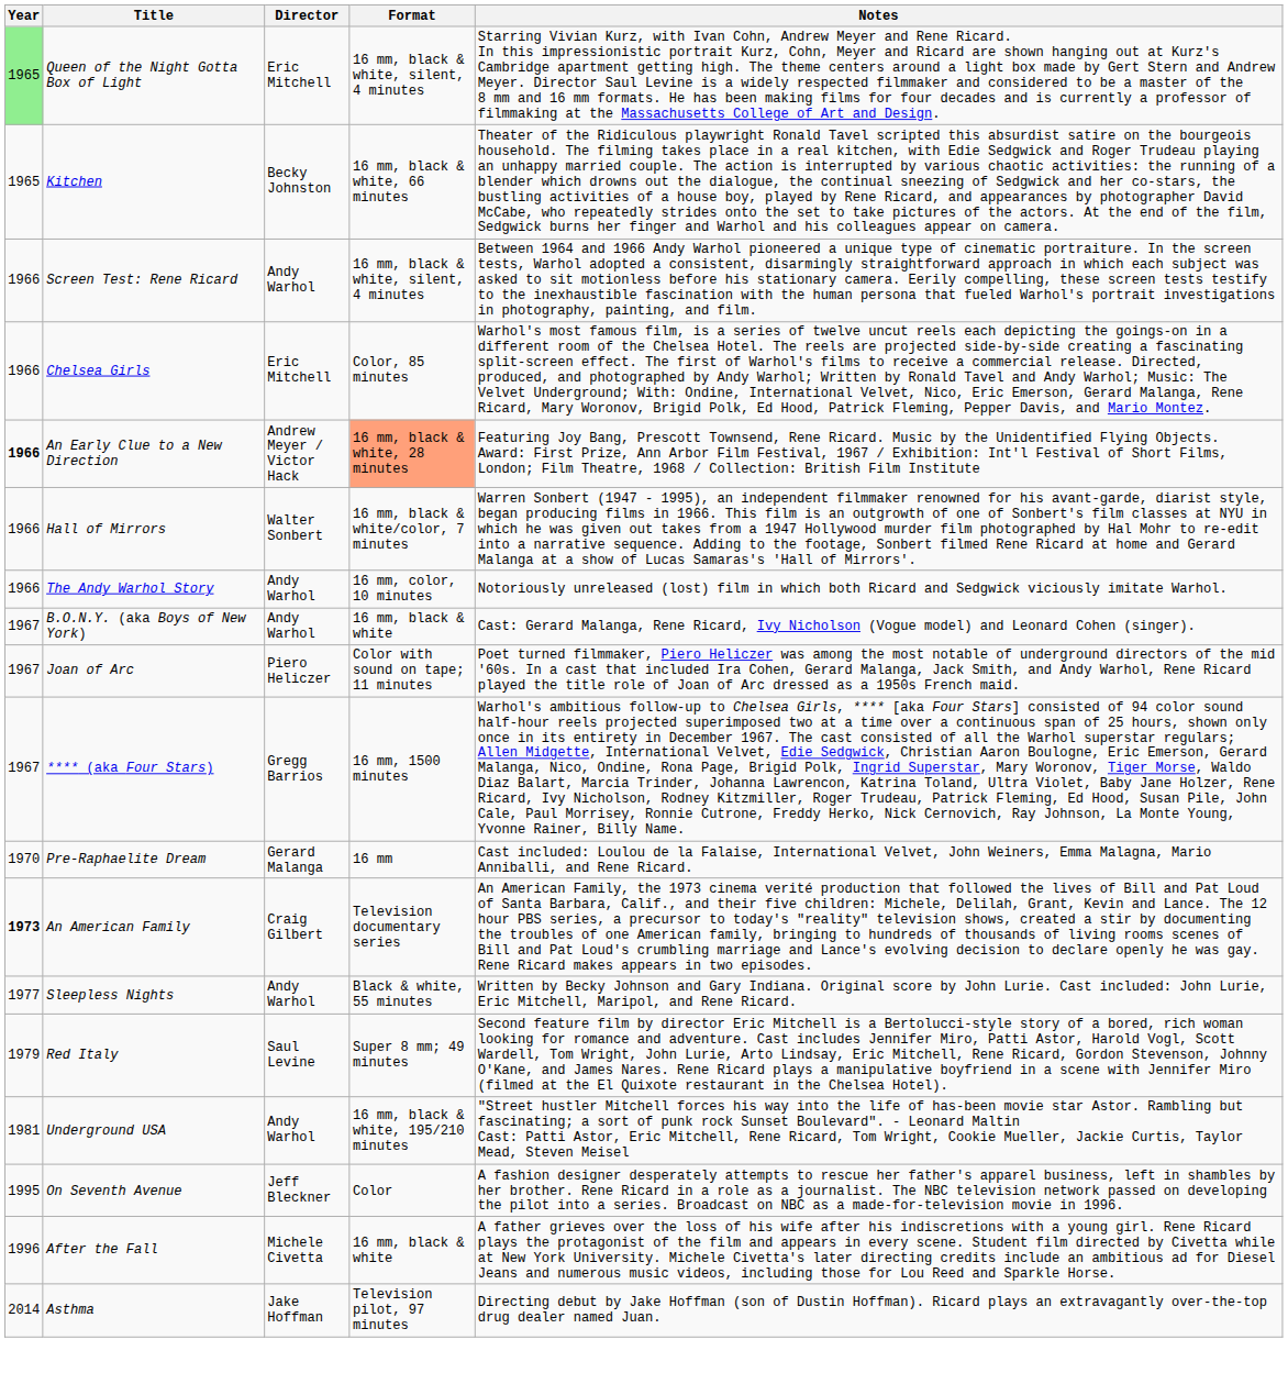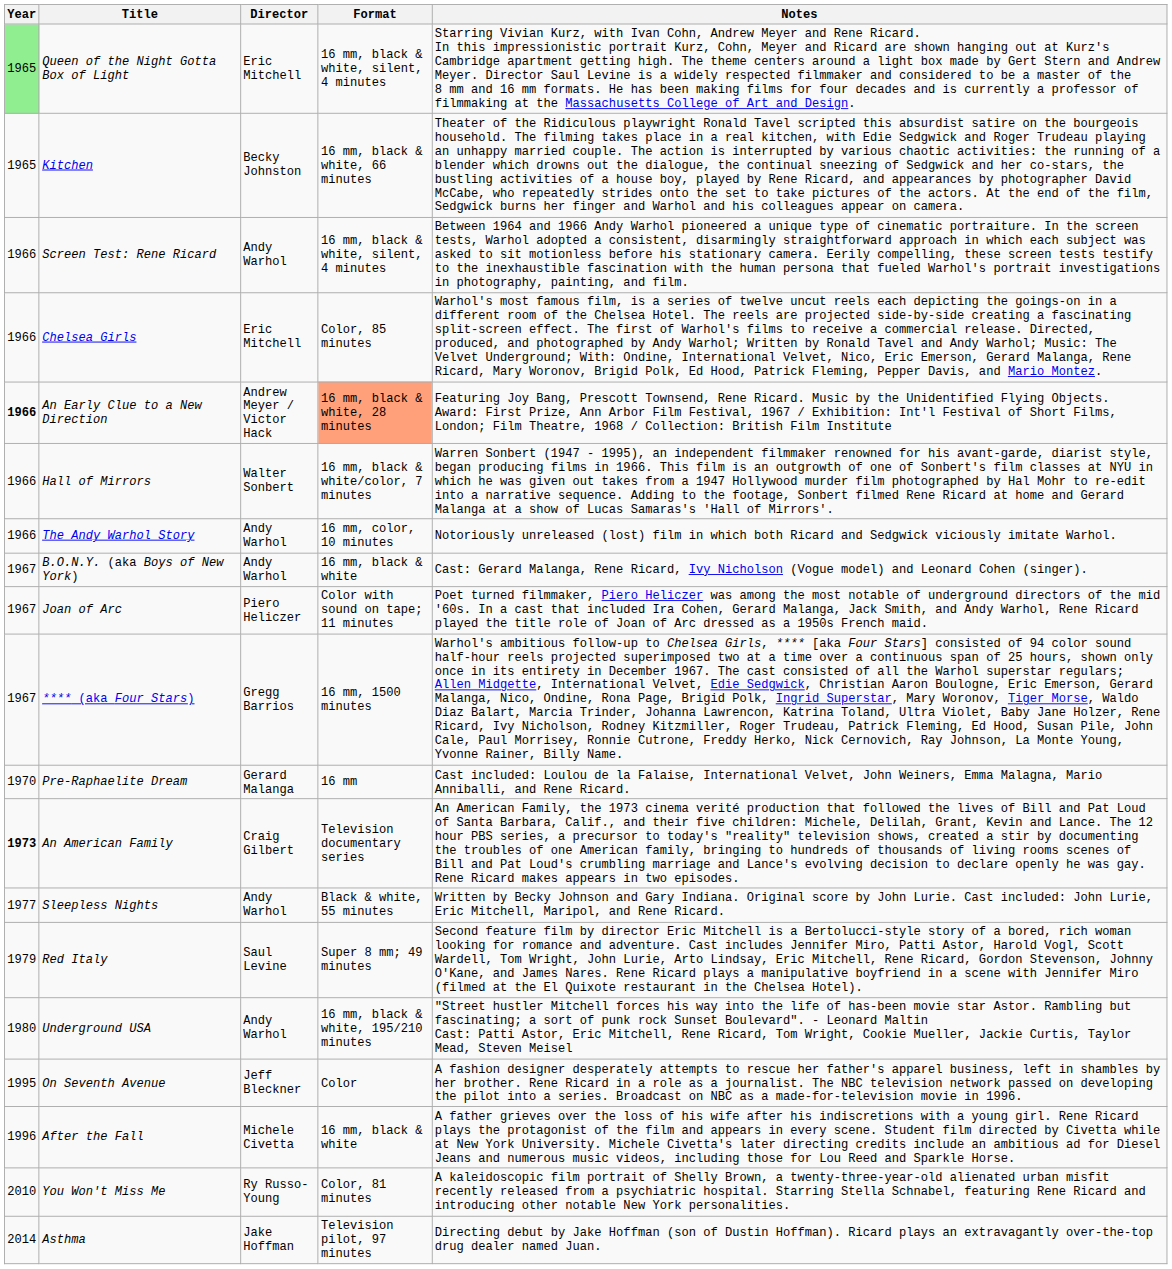Underground USA | Year: 1981 -> 1980
+ row: 2010 | You Won't Miss Me | Ry Russo-Young | Color, 81 minutes | A kaleidoscopic film portrait of Shelly Brown, a twenty-three-year-old alienated urban misfit recently released from a psychiatric hospital. Starring Stella Schnabel, featuring Rene Ricard and introducing other notable New York personalities.
